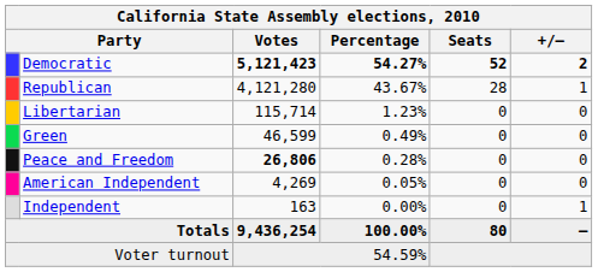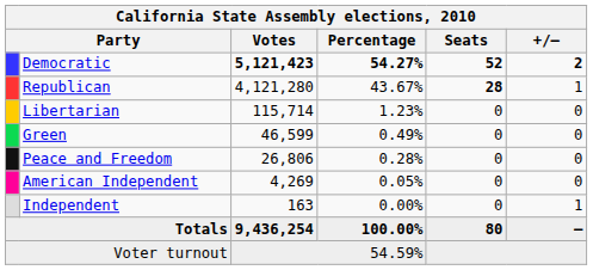Republican | Seats: normal -> bold
Peace and Freedom | Votes: bold -> normal
